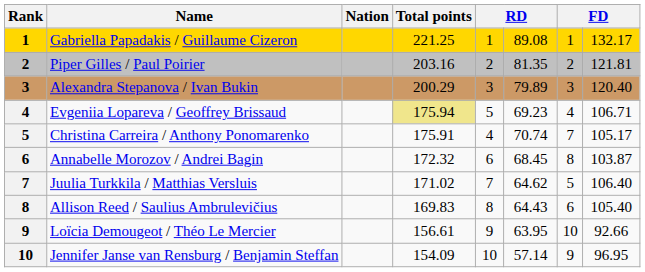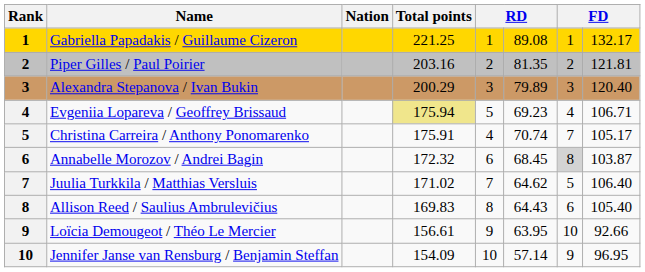Annabelle Morozov / Andrei Bagin | column 7: no background -> lightgrey background
